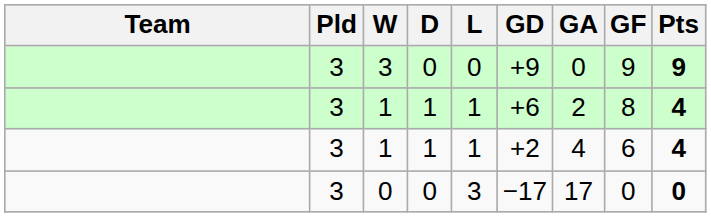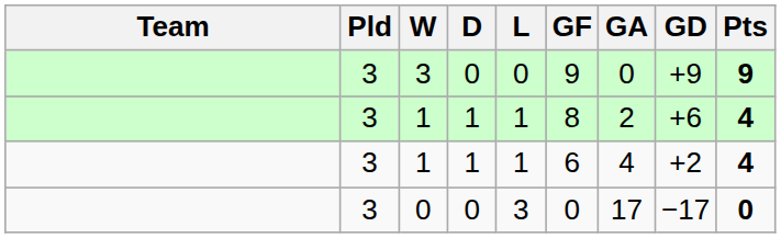columns swapped: GF <-> GD
